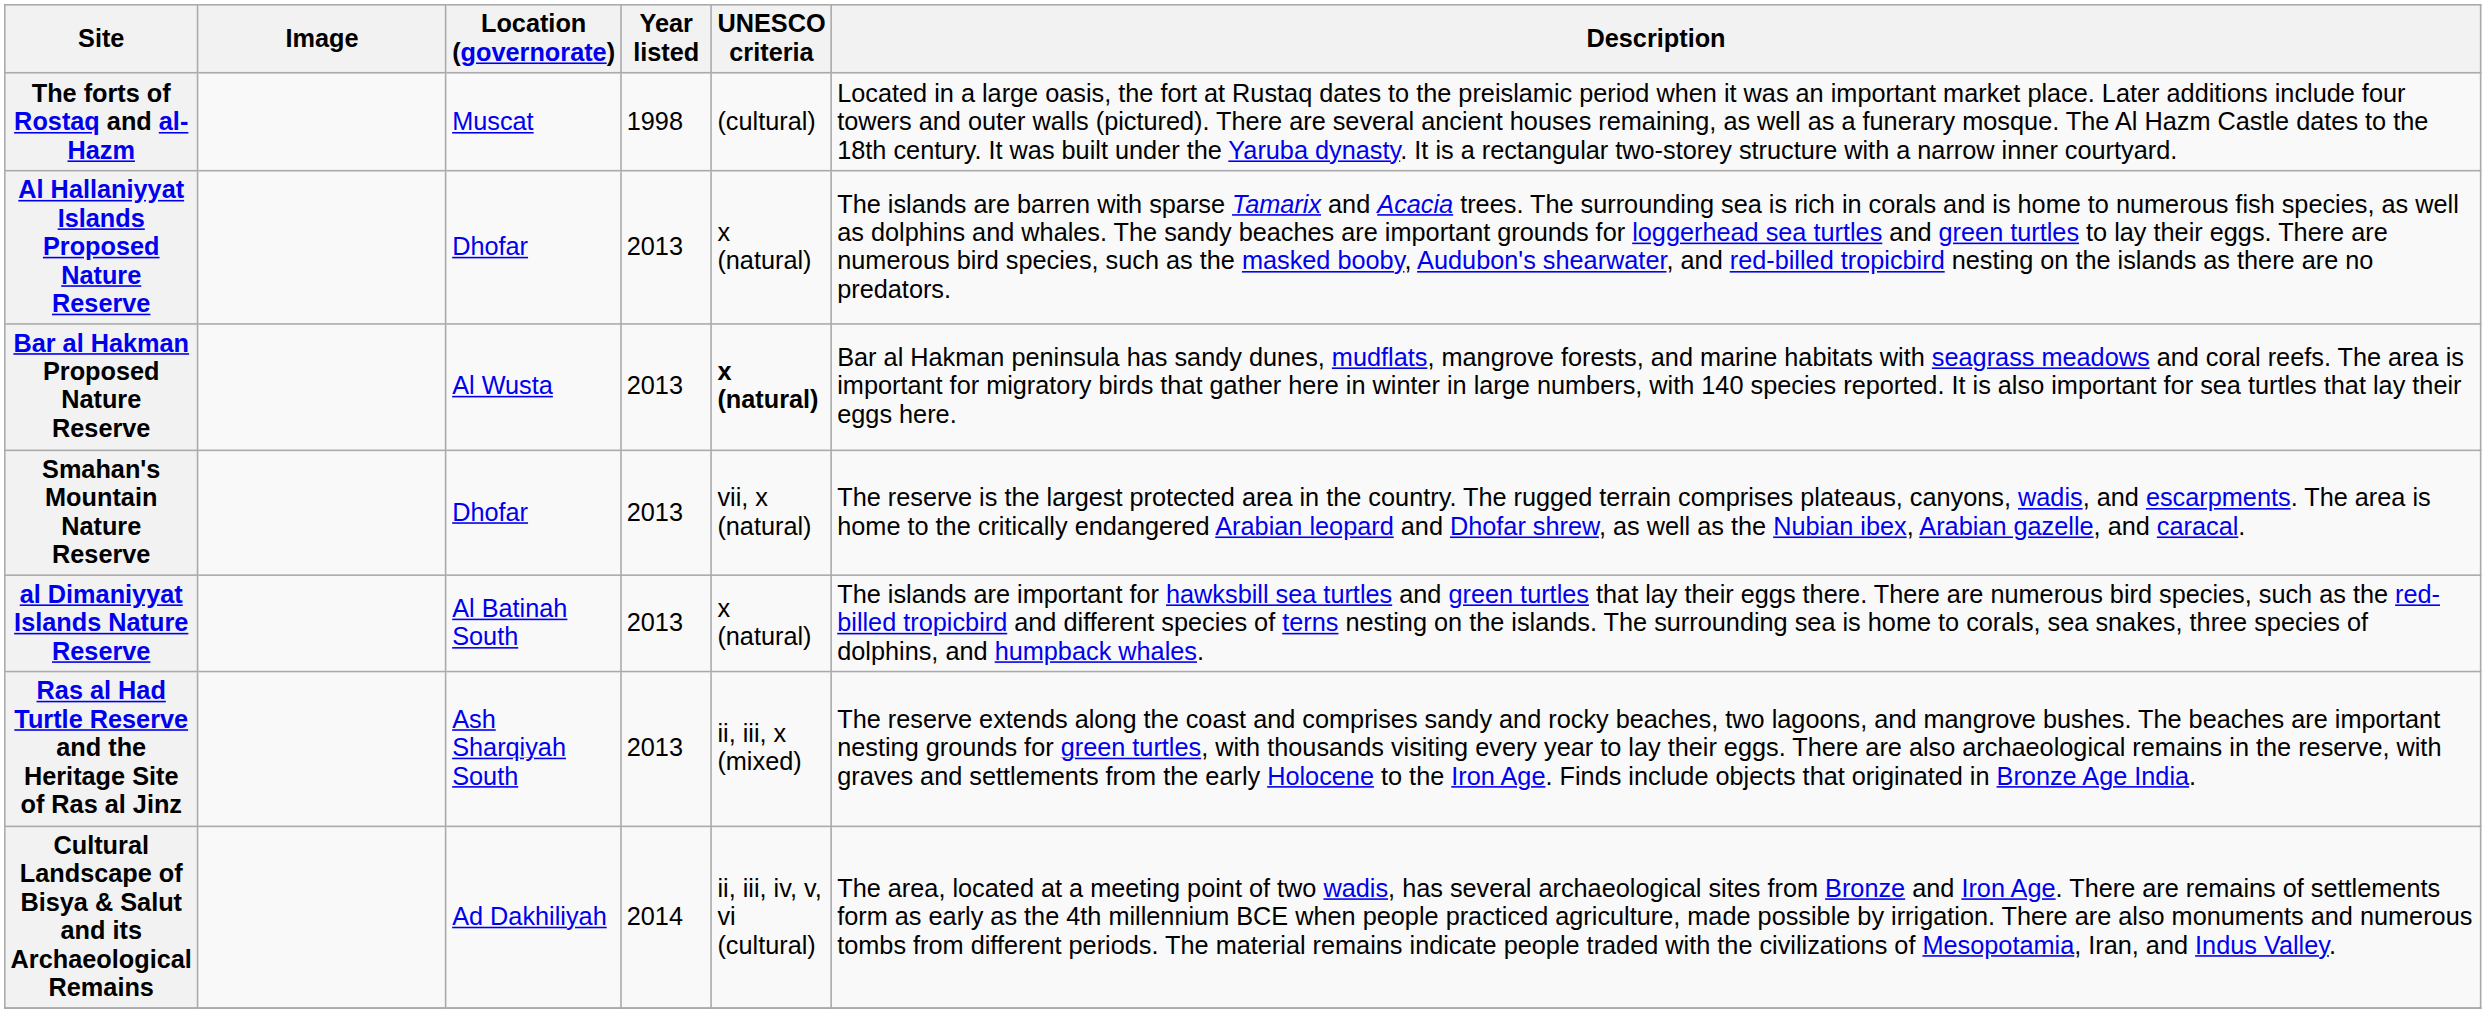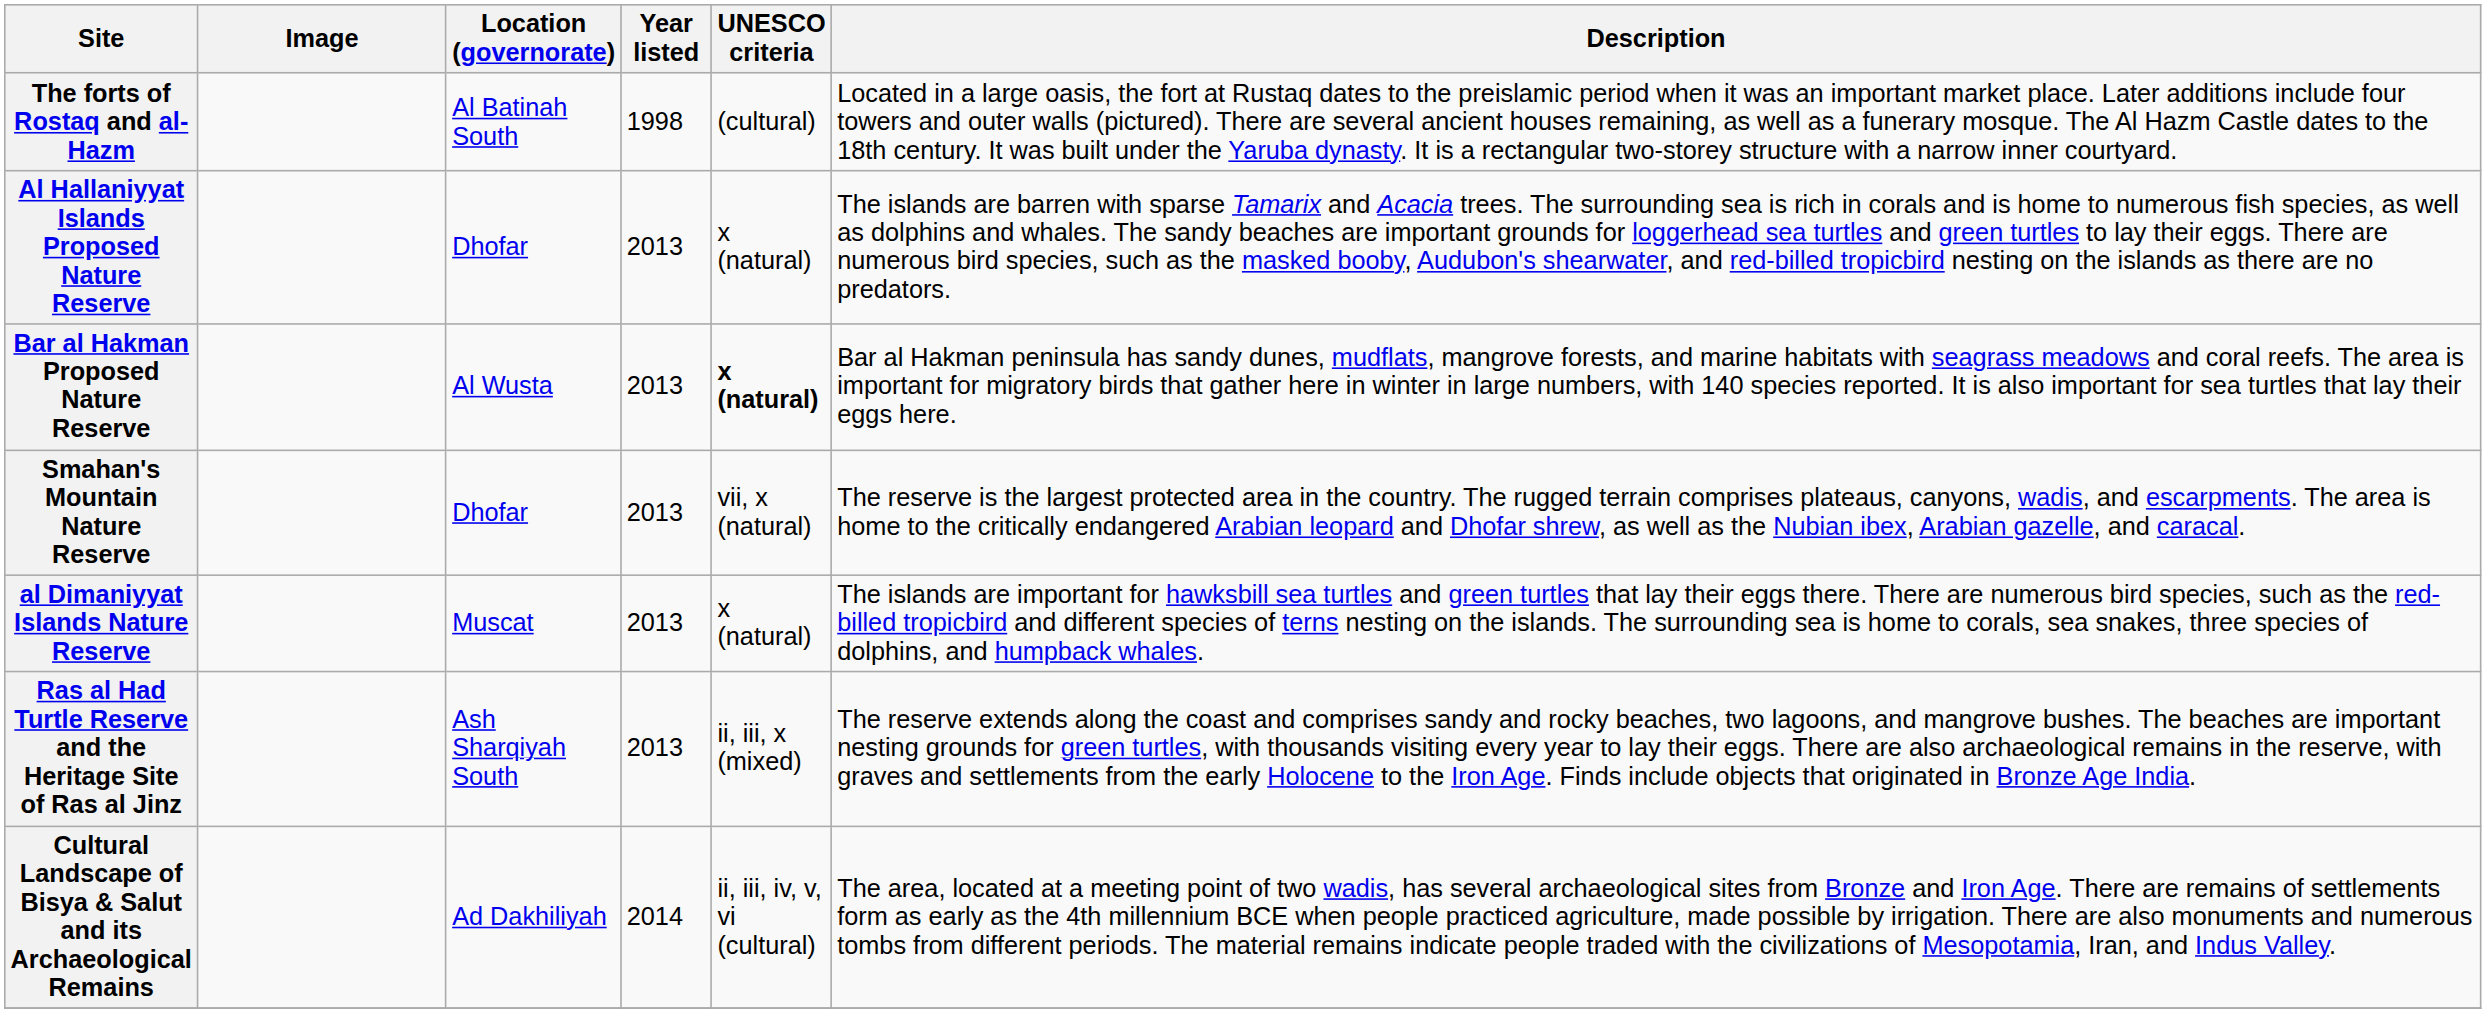The forts of Rostaq and al-Hazm | Location (governorate): Muscat -> Al Batinah South
al Dimaniyyat Islands Nature Reserve | Location (governorate): Al Batinah South -> Muscat
